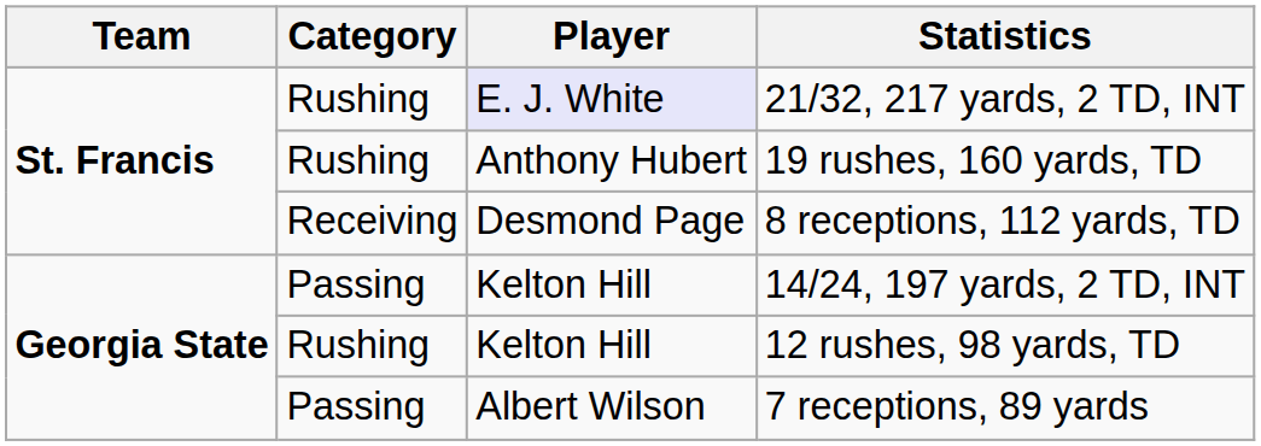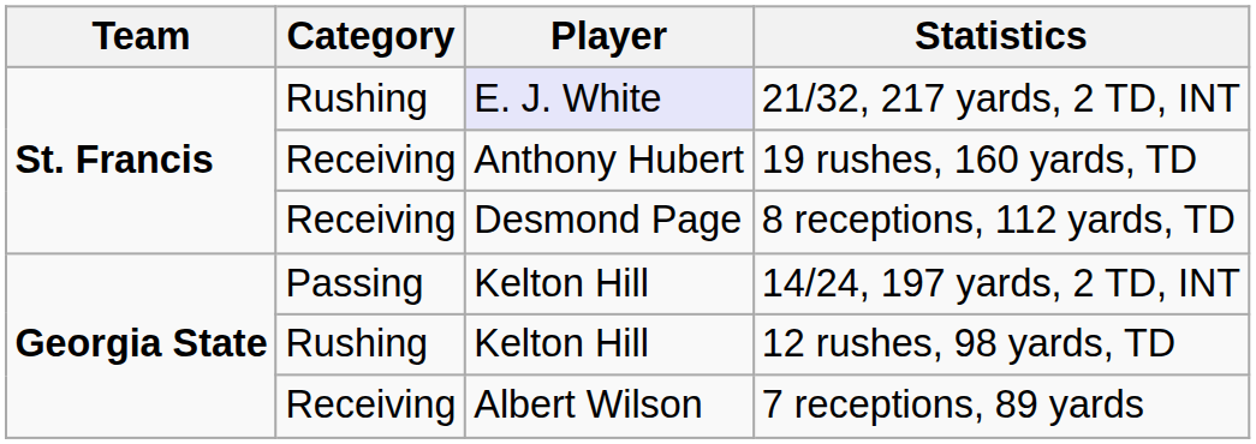19 rushes, 160 yards, TD | Category: Rushing -> Receiving
7 receptions, 89 yards | Category: Passing -> Receiving
